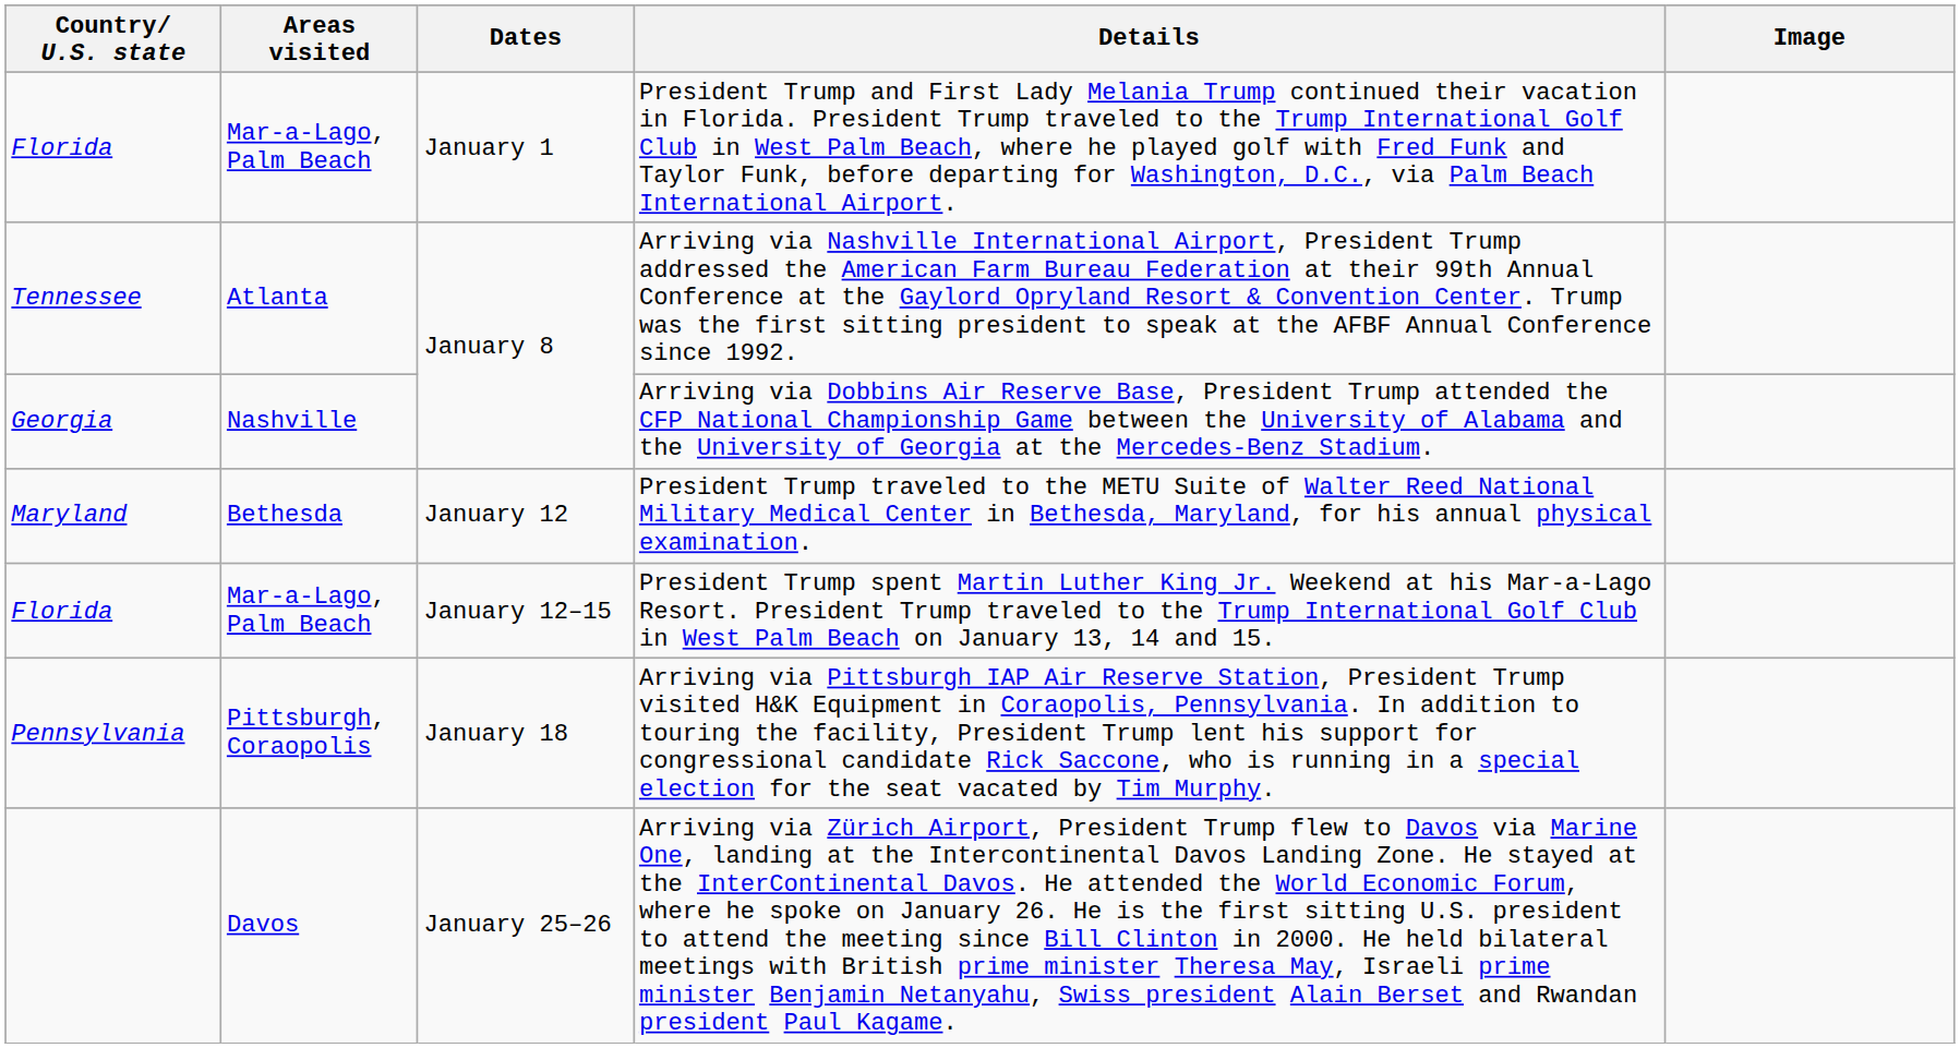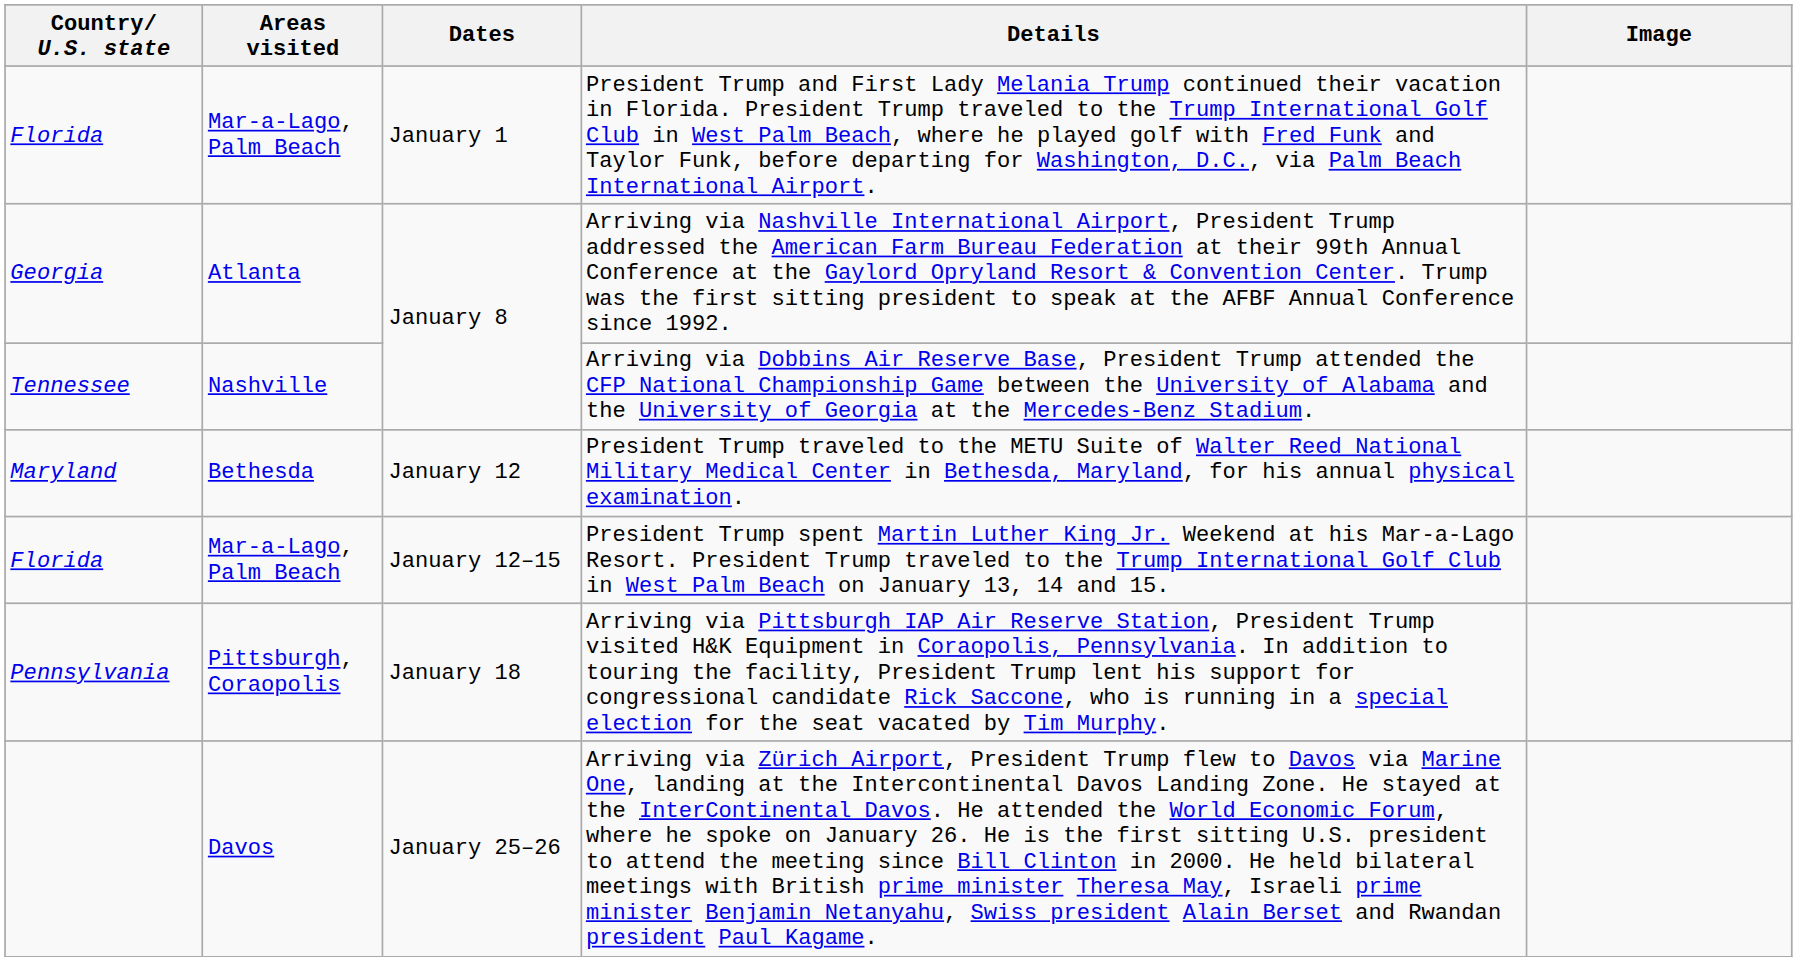row 3 | Country/ U.S. state: Tennessee -> Georgia
row 4 | Country/ U.S. state: Georgia -> Tennessee
